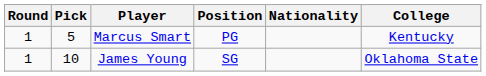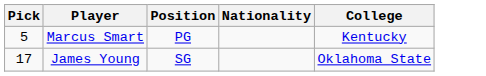- column: Round | 1 | 1
James Young | Pick: 10 -> 17
